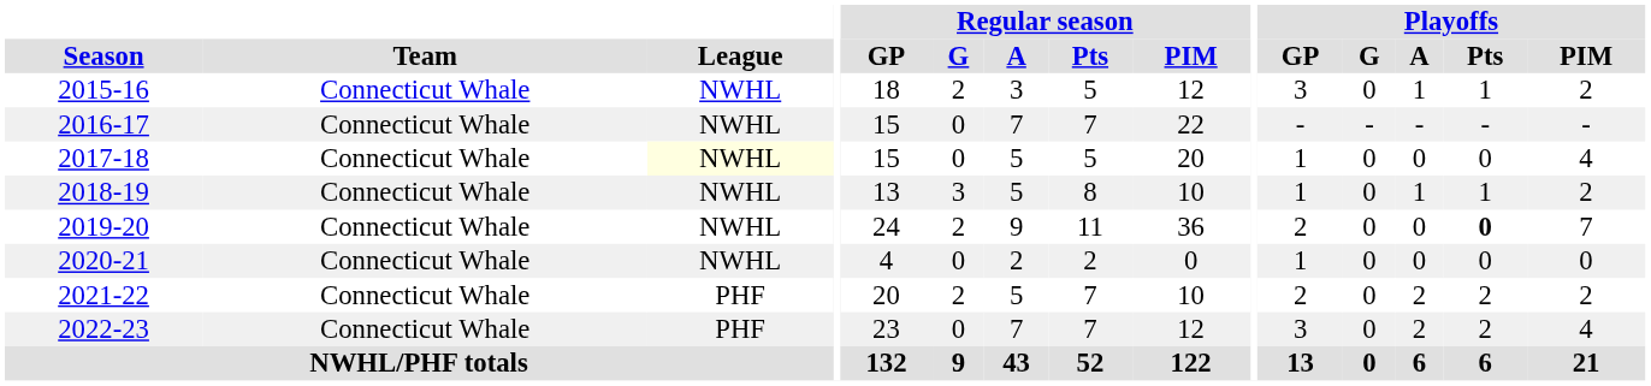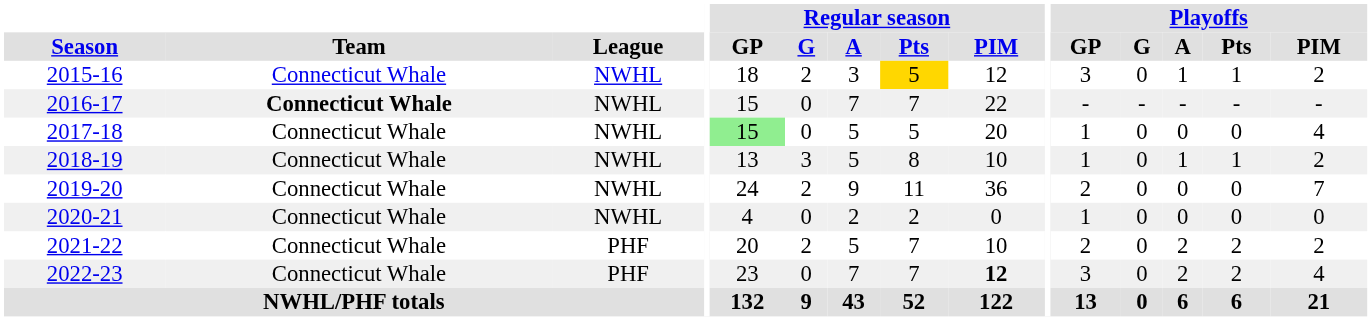2015-16 | Regular season / Pts: no background -> gold background
2016-17 | Team: normal -> bold
2017-18 | League: lightyellow background -> no background
2017-18 | Regular season / GP: no background -> lightgreen background
2019-20 | Playoffs / Pts: bold -> normal
2022-23 | Regular season / PIM: normal -> bold
